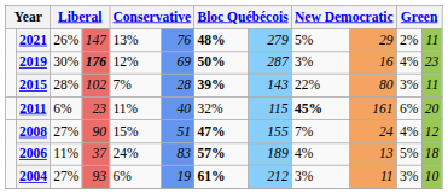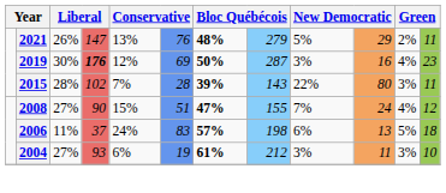- row: 2011 | 6% | 23 | 11% | 40 | 32% | 115 | 45% | 161 | 6% | 20
2006 | column 8: 189 -> 198
2006 | column 9: 4% -> 6%
